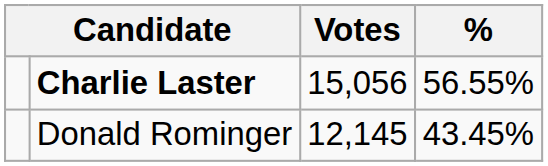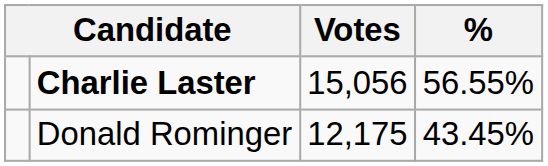Donald Rominger | Votes: 12,145 -> 12,175
